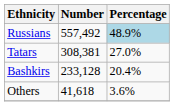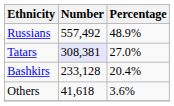Russians | Percentage: lightblue background -> no background
Tatars | Number: no background -> lavender background
